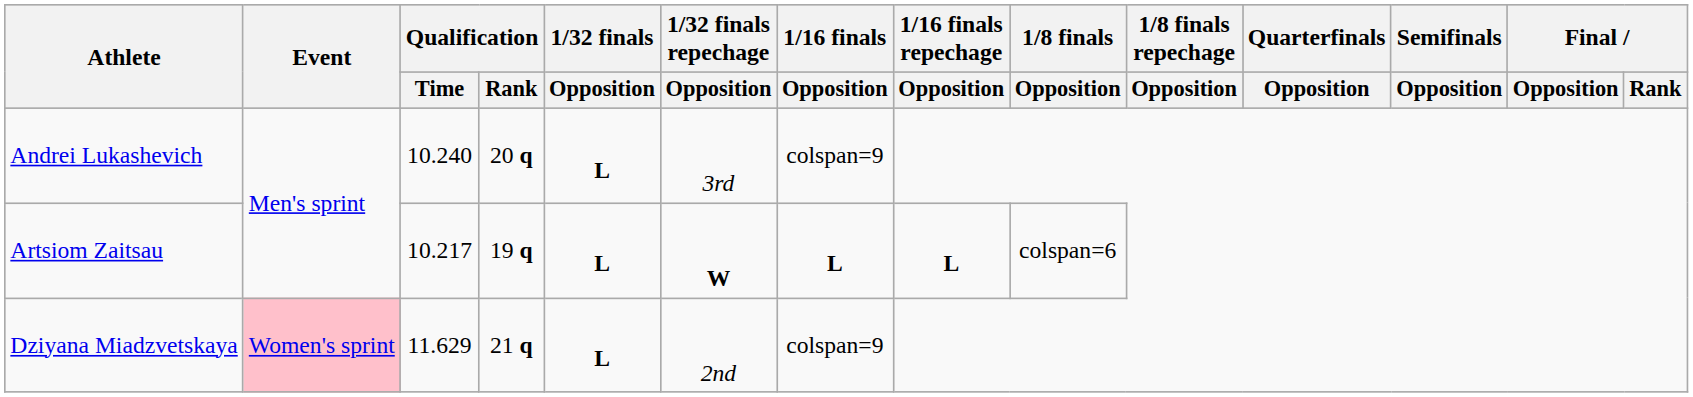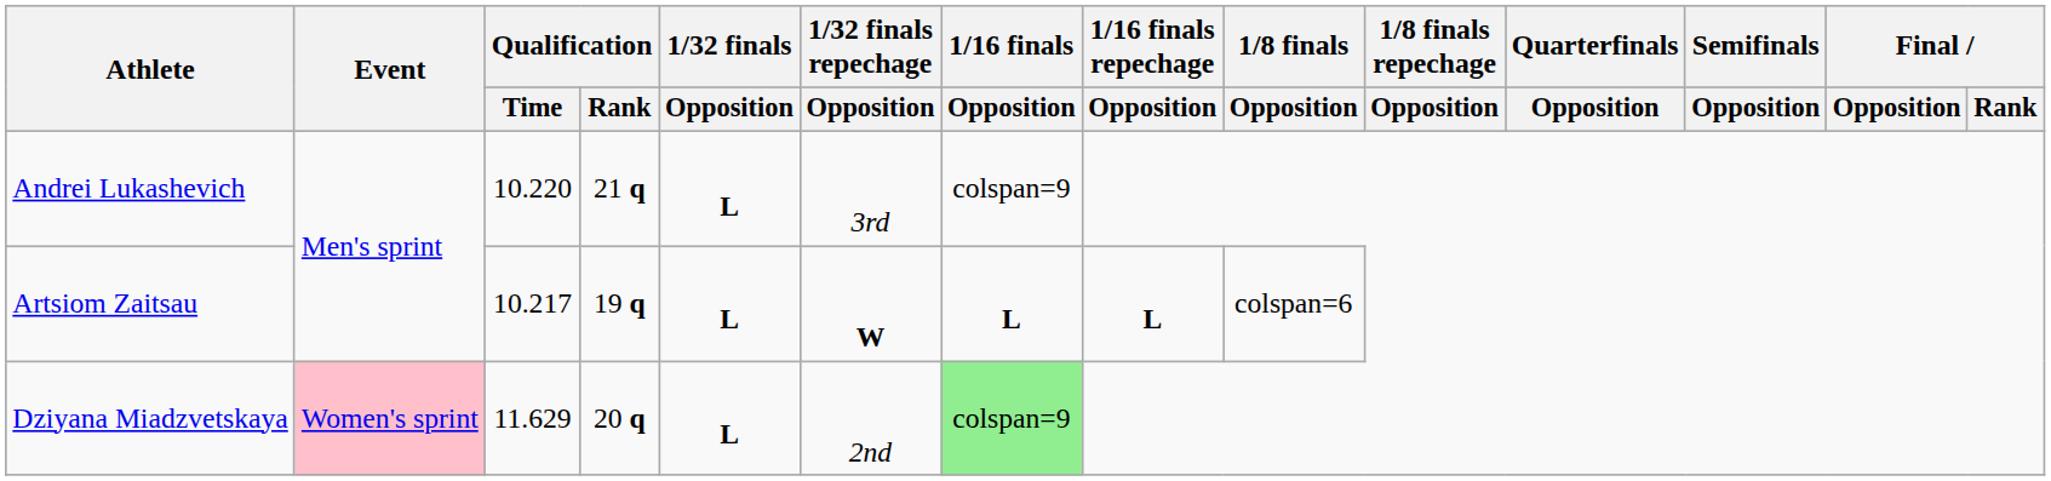Andrei Lukashevich | Qualification / Time: 10.240 -> 10.220
Andrei Lukashevich | Qualification / Rank: 20 q -> 21 q
Dziyana Miadzvetskaya | Qualification / Rank: 21 q -> 20 q
Dziyana Miadzvetskaya | 1/16 finals / Opposition: no background -> lightgreen background
